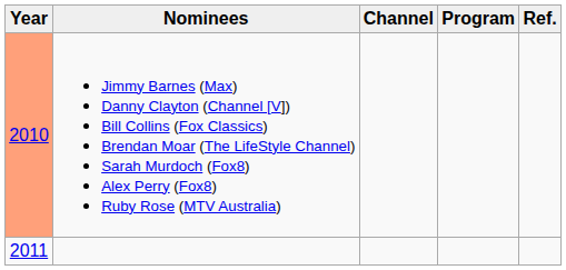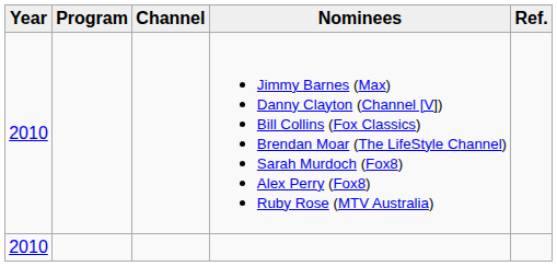columns swapped: Program <-> Nominees
row 2 | Year: lightsalmon background -> no background
row 3 | Year: 2011 -> 2010
